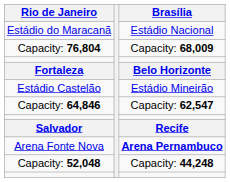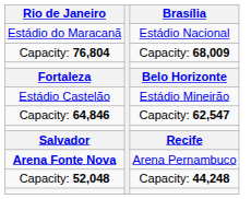Arena Fonte Nova | Rio de Janeiro: normal -> bold
Arena Fonte Nova | Brasília: bold -> normal
